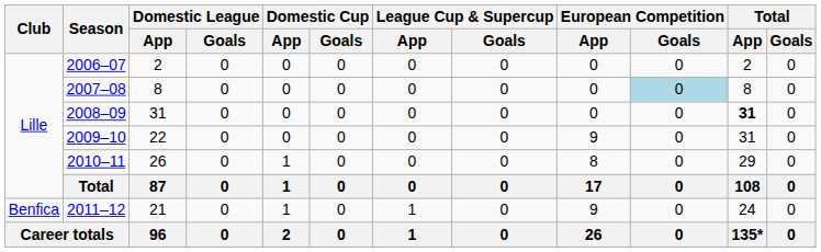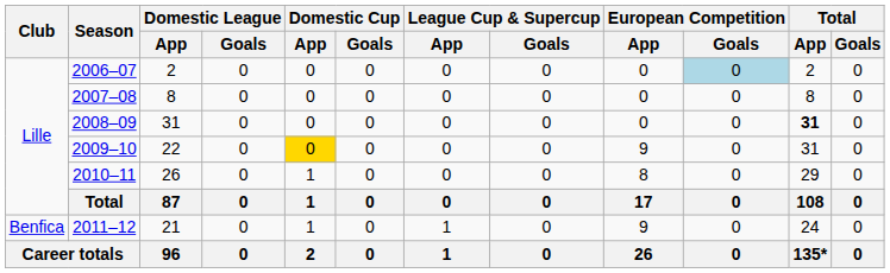2006–07 | European Competition / Goals: no background -> lightblue background
2007–08 | European Competition / Goals: lightblue background -> no background
2009–10 | Domestic Cup / App: no background -> gold background
